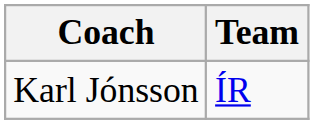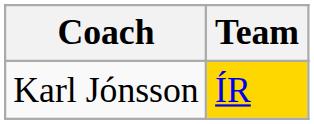Karl Jónsson | Team: no background -> gold background
